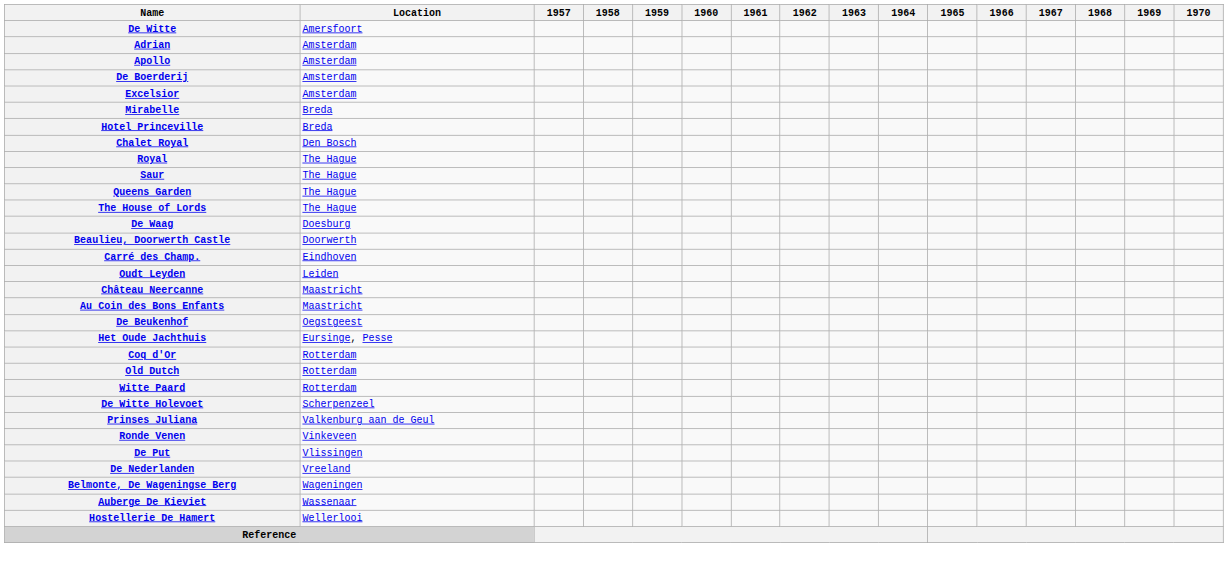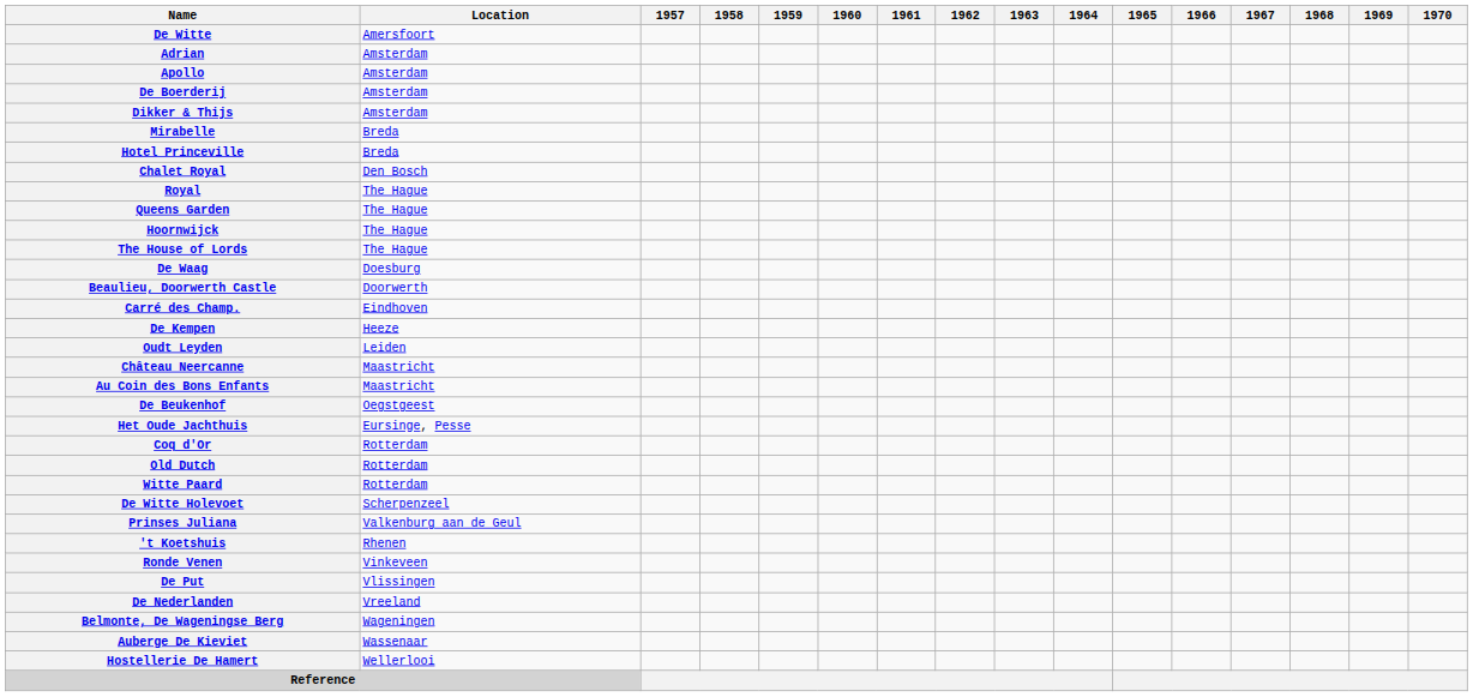+ row: Dikker & Thijs | Amsterdam
- row: Excelsior | Amsterdam
- row: Saur | The Hague
+ row: Hoornwijck | The Hague
+ row: De Kempen | Heeze
+ row: 't Koetshuis | Rhenen
